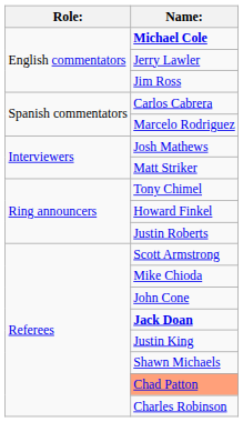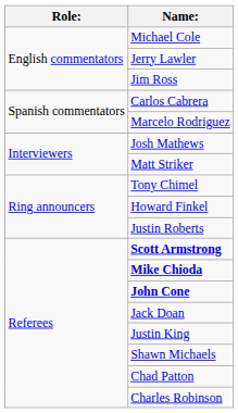Michael Cole | Name:: bold -> normal
Scott Armstrong | Name:: normal -> bold
Mike Chioda | Name:: normal -> bold
John Cone | Name:: normal -> bold
Jack Doan | Name:: bold -> normal
Chad Patton | Name:: lightsalmon background -> no background
